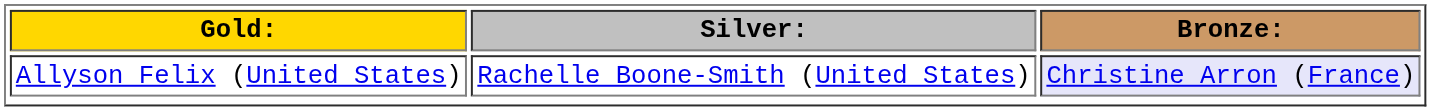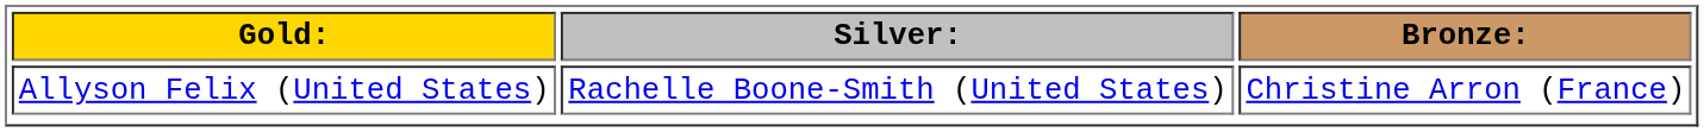Allyson Felix (United States) | Bronze:: lavender background -> no background
